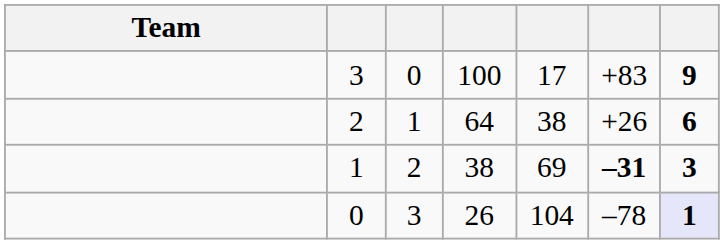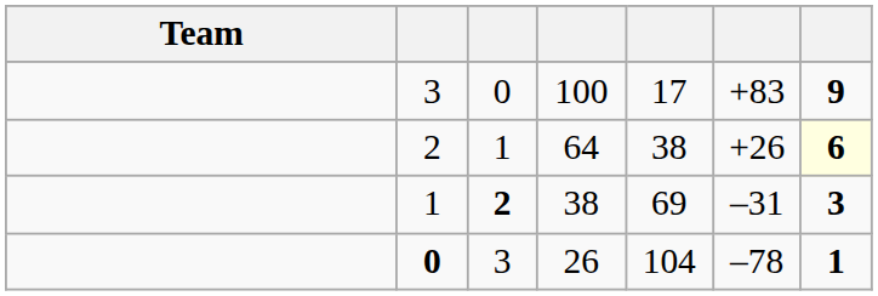row 3 | column 7: no background -> lightyellow background
row 4 | column 3: normal -> bold
row 4 | column 6: bold -> normal
row 5 | column 2: normal -> bold
row 5 | column 7: lavender background -> no background
